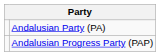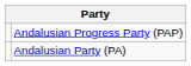rows swapped: Andalusian Party (PA) <-> Andalusian Progress Party (PAP)
